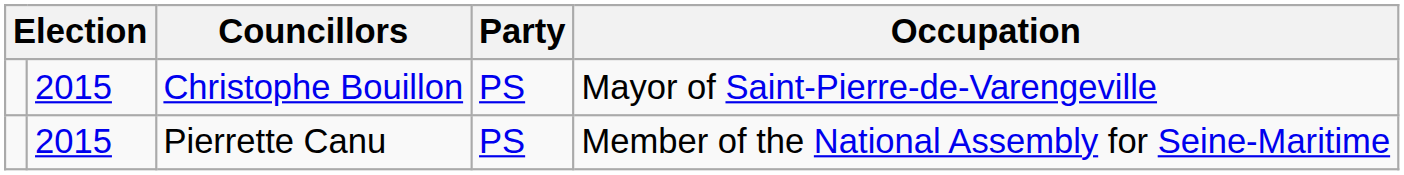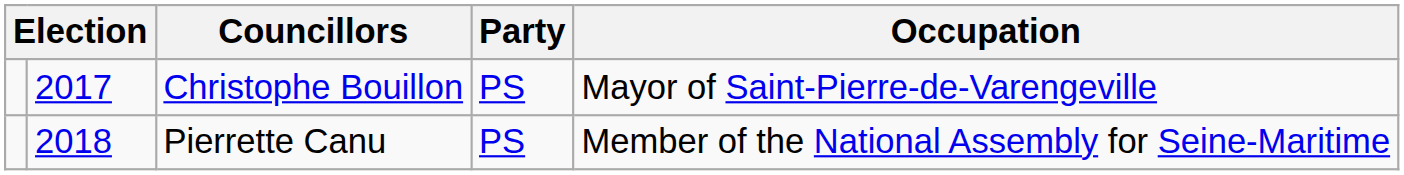Christophe Bouillon | column 2: 2015 -> 2017
Pierrette Canu | column 2: 2015 -> 2018
